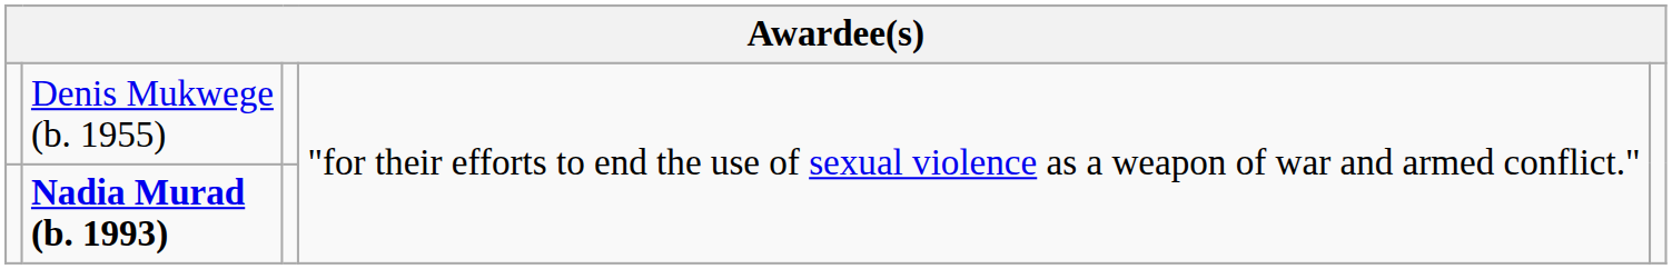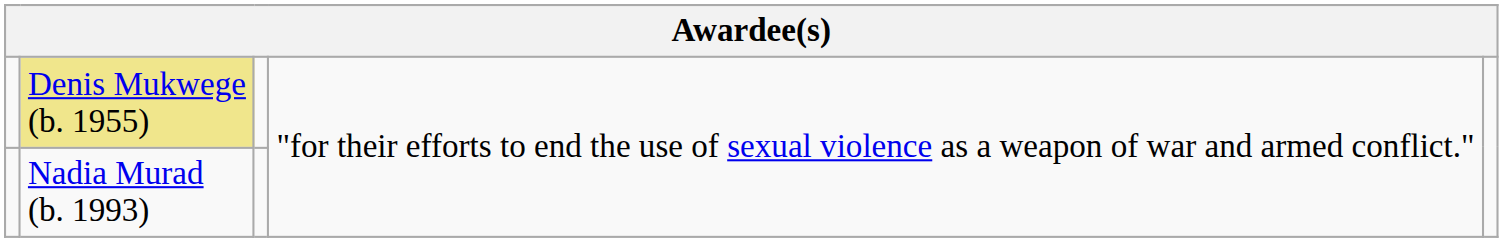Denis Mukwege (b. 1955) | column 2: no background -> khaki background
Nadia Murad (b. 1993) | column 2: bold -> normal
